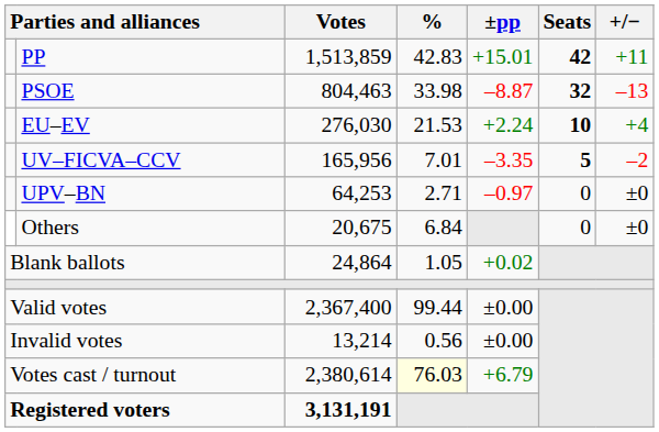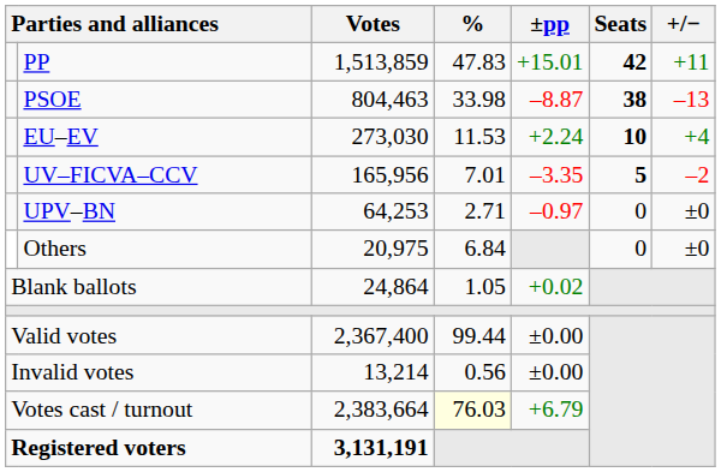PP | %: 42.83 -> 47.83
PSOE | Seats: 32 -> 38
EU–EV | Votes: 276,030 -> 273,030
EU–EV | %: 21.53 -> 11.53
Others | Votes: 20,675 -> 20,975
Votes cast / turnout | Votes: 2,380,614 -> 2,383,664
